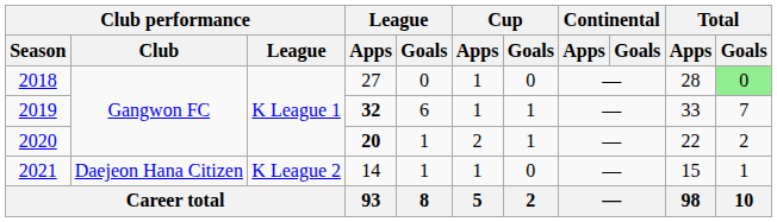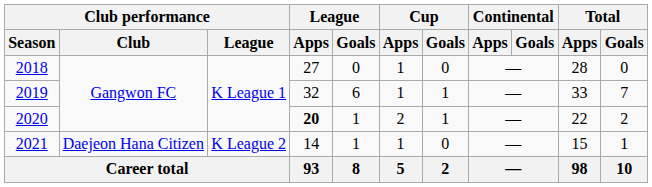2018 | Total / Goals: lightgreen background -> no background
2019 | League / Apps: bold -> normal
